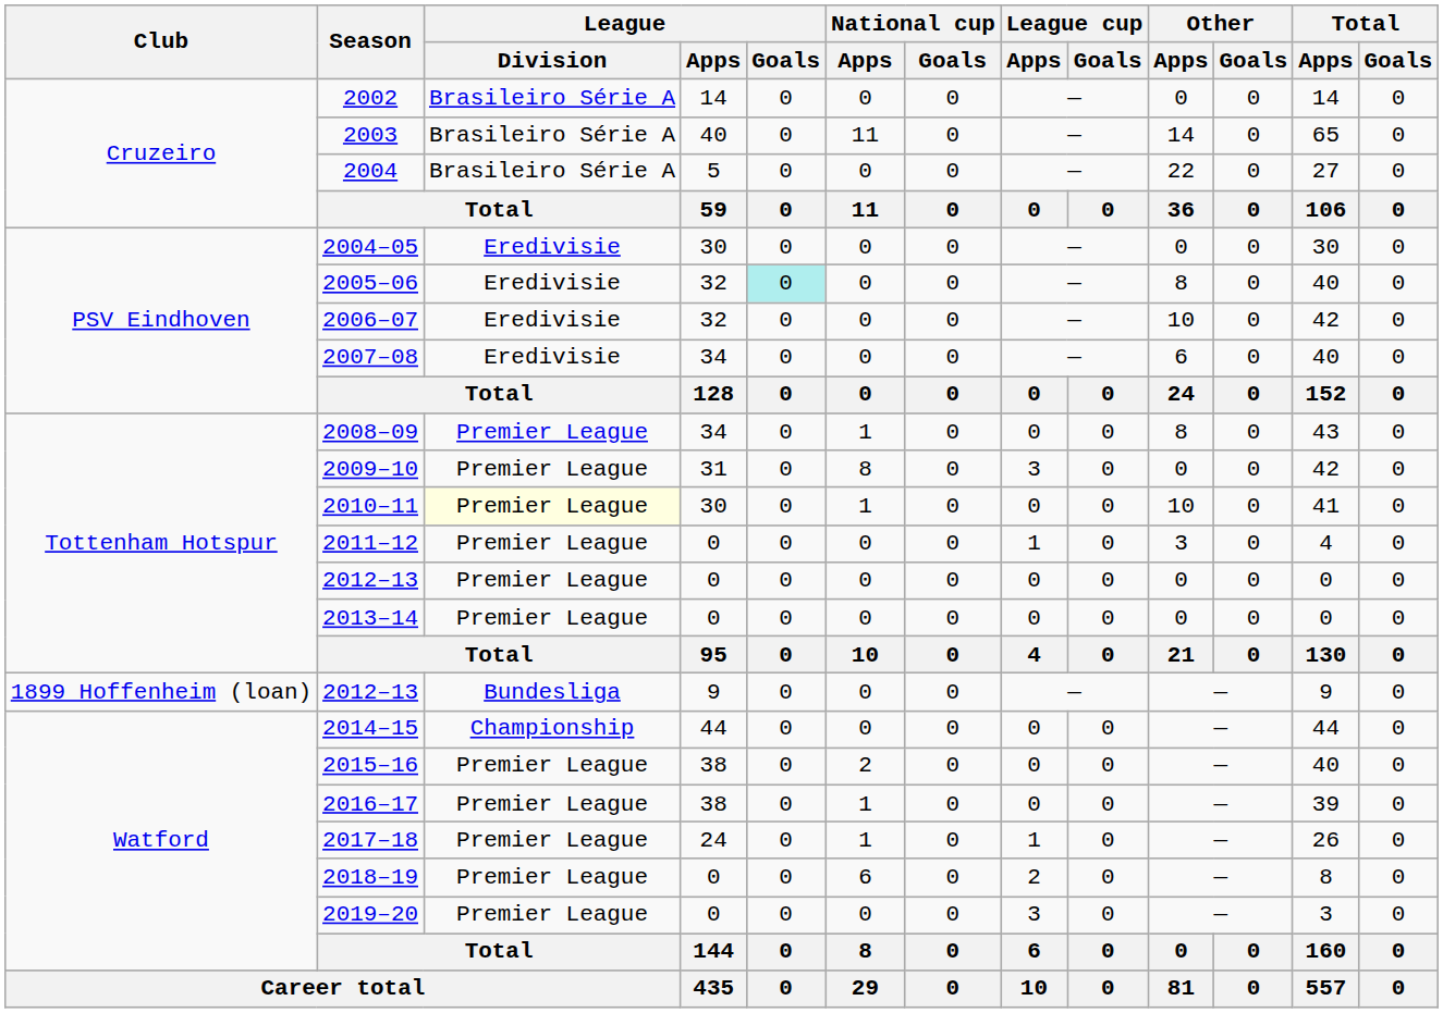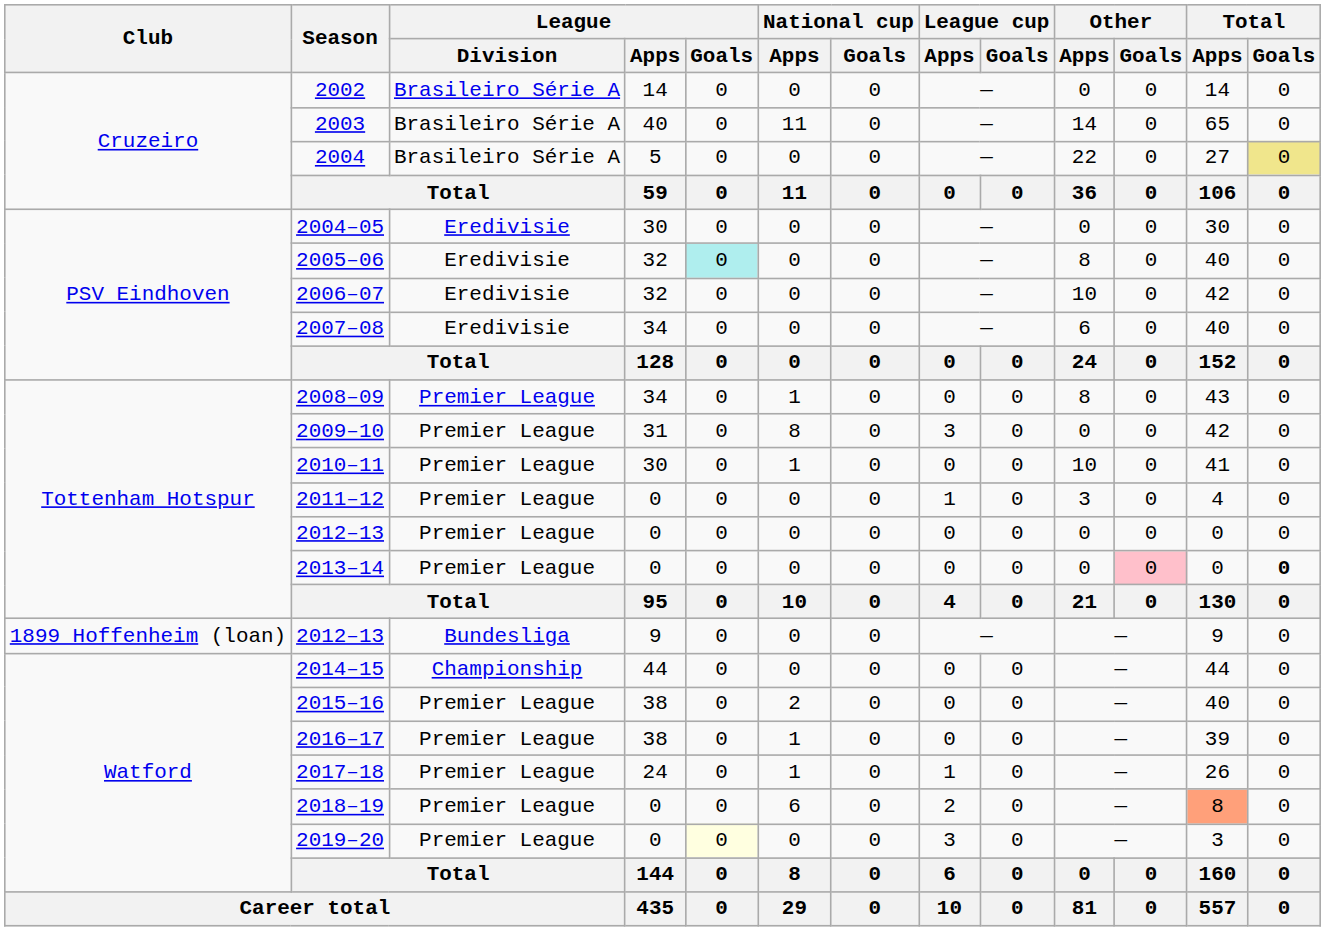2004 | Total / Goals: no background -> khaki background
2010–11 | League / Division: lightyellow background -> no background
2013–14 | Other / Goals: no background -> pink background
2013–14 | Total / Goals: normal -> bold
2018–19 | Total / Apps: no background -> lightsalmon background
2019–20 | League / Goals: no background -> lightyellow background
